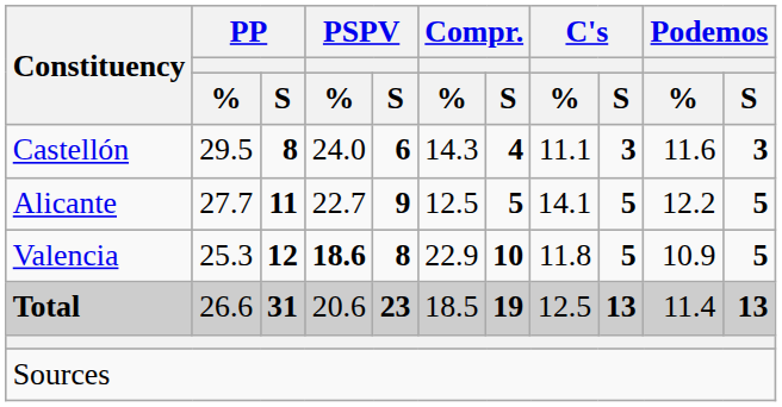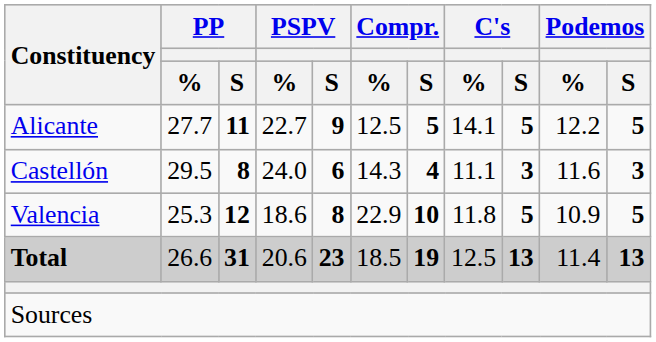rows swapped: Alicante <-> Castellón
Valencia | PSPV / %: bold -> normal
